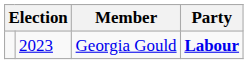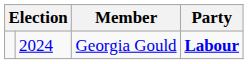Georgia Gould | column 2: 2023 -> 2024
